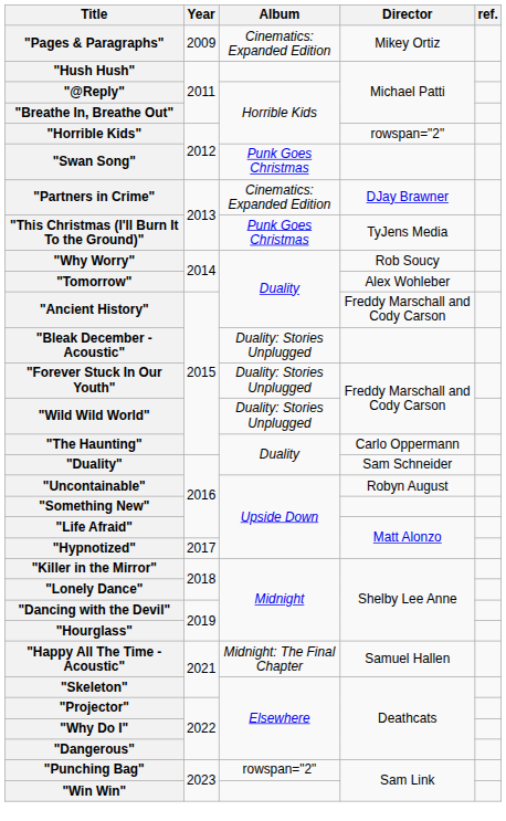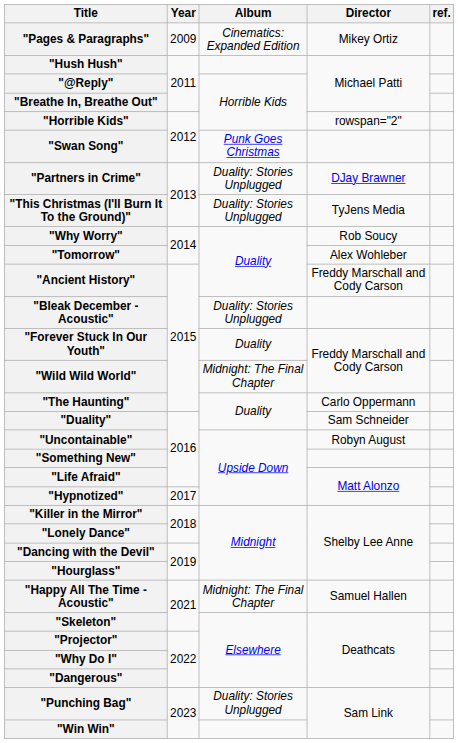"Partners in Crime" | Album: Cinematics: Expanded Edition -> Duality: Stories Unplugged
"This Christmas (I'll Burn It To the Ground)" | Album: Punk Goes Christmas -> Duality: Stories Unplugged
"Forever Stuck In Our Youth" | Album: Duality: Stories Unplugged -> Duality
"Wild Wild World" | Album: Duality: Stories Unplugged -> Midnight: The Final Chapter
"Punching Bag" | Album: rowspan="2" -> Duality: Stories Unplugged
